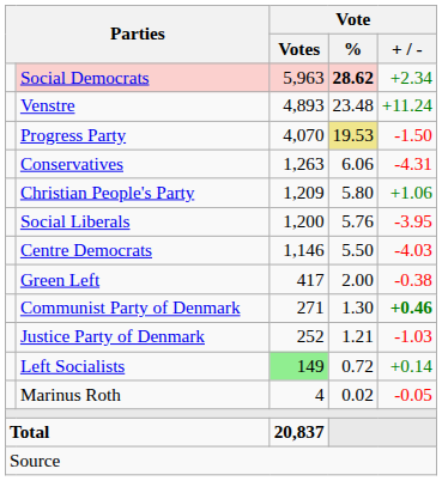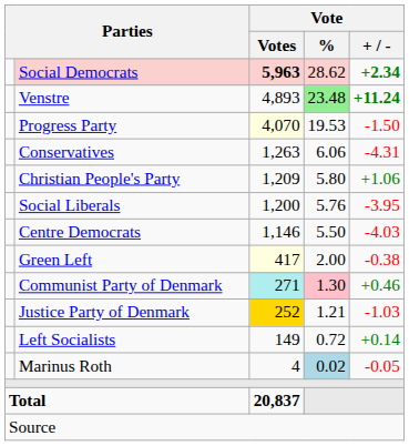Social Democrats | Vote / Votes: normal -> bold
Social Democrats | Vote / %: bold -> normal
Social Democrats | Vote / + / -: normal -> bold
Venstre | Vote / %: no background -> lightgreen background
Venstre | Vote / + / -: normal -> bold
Progress Party | Vote / Votes: no background -> lightyellow background
Progress Party | Vote / %: khaki background -> no background
Green Left | Vote / Votes: no background -> lightyellow background
Communist Party of Denmark | Vote / Votes: no background -> paleturquoise background
Communist Party of Denmark | Vote / %: no background -> pink background
Communist Party of Denmark | Vote / + / -: bold -> normal
Justice Party of Denmark | Vote / Votes: no background -> gold background
Left Socialists | Vote / Votes: lightgreen background -> no background
Marinus Roth | Vote / %: no background -> lightblue background
